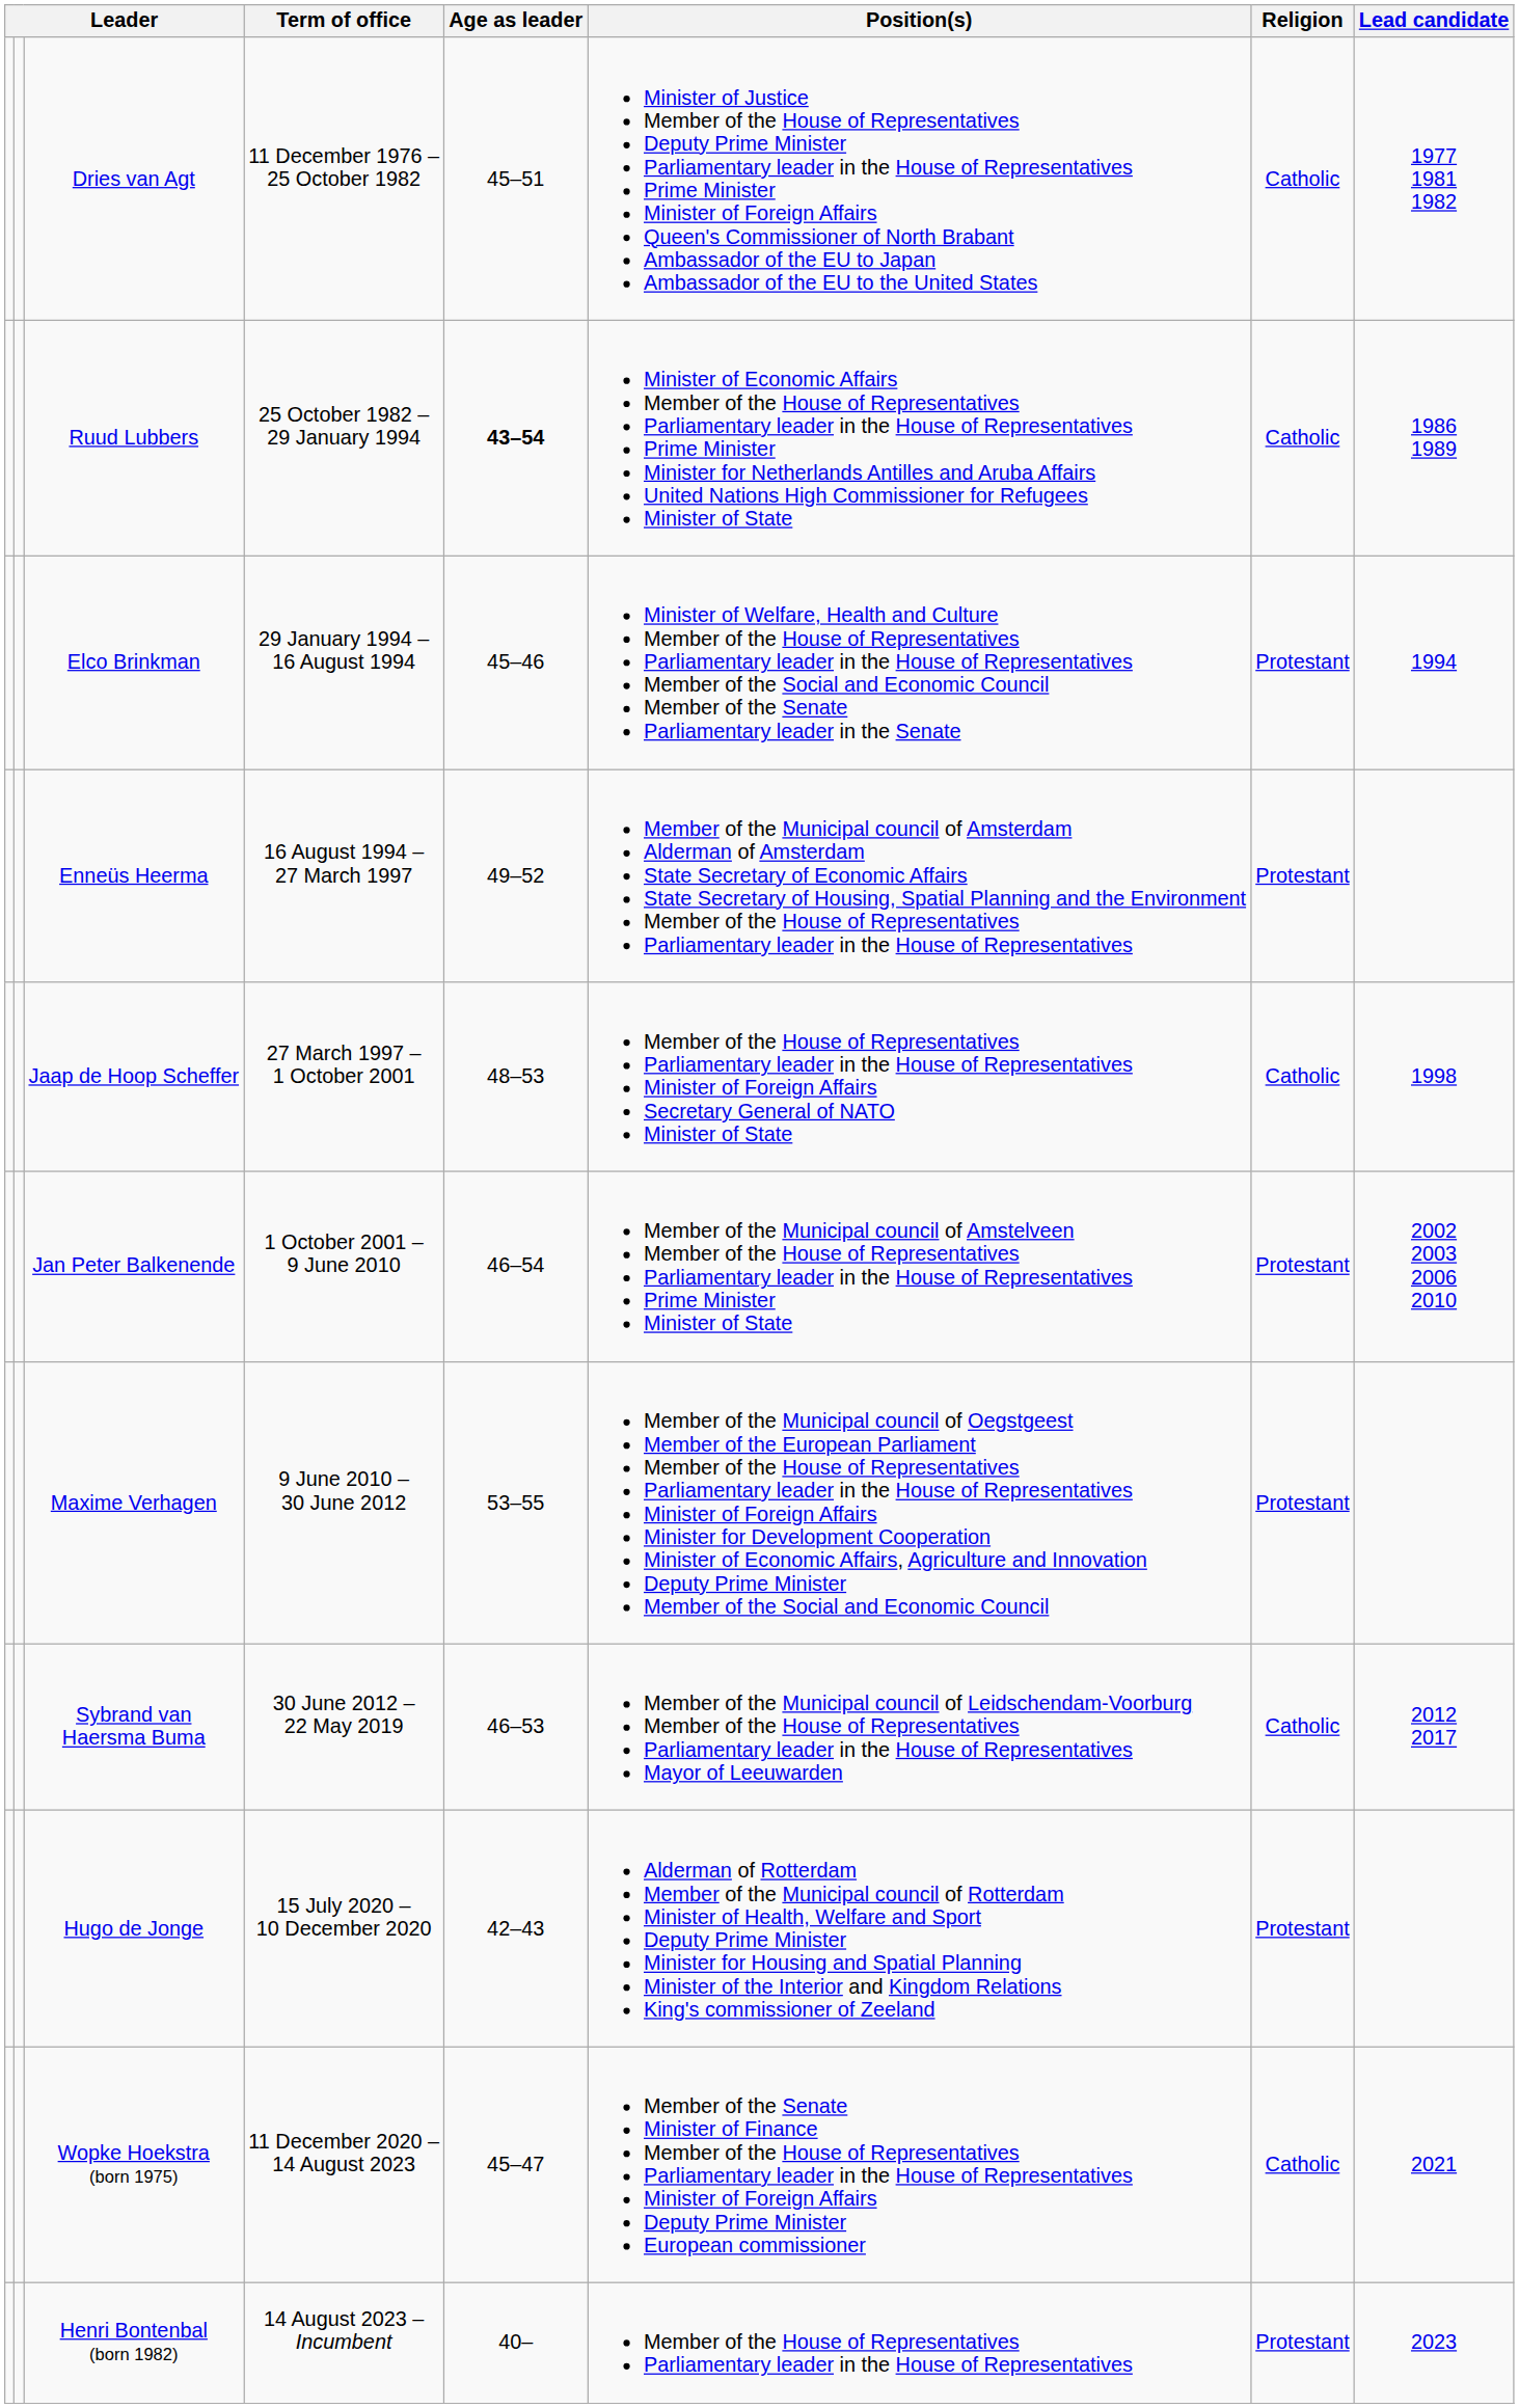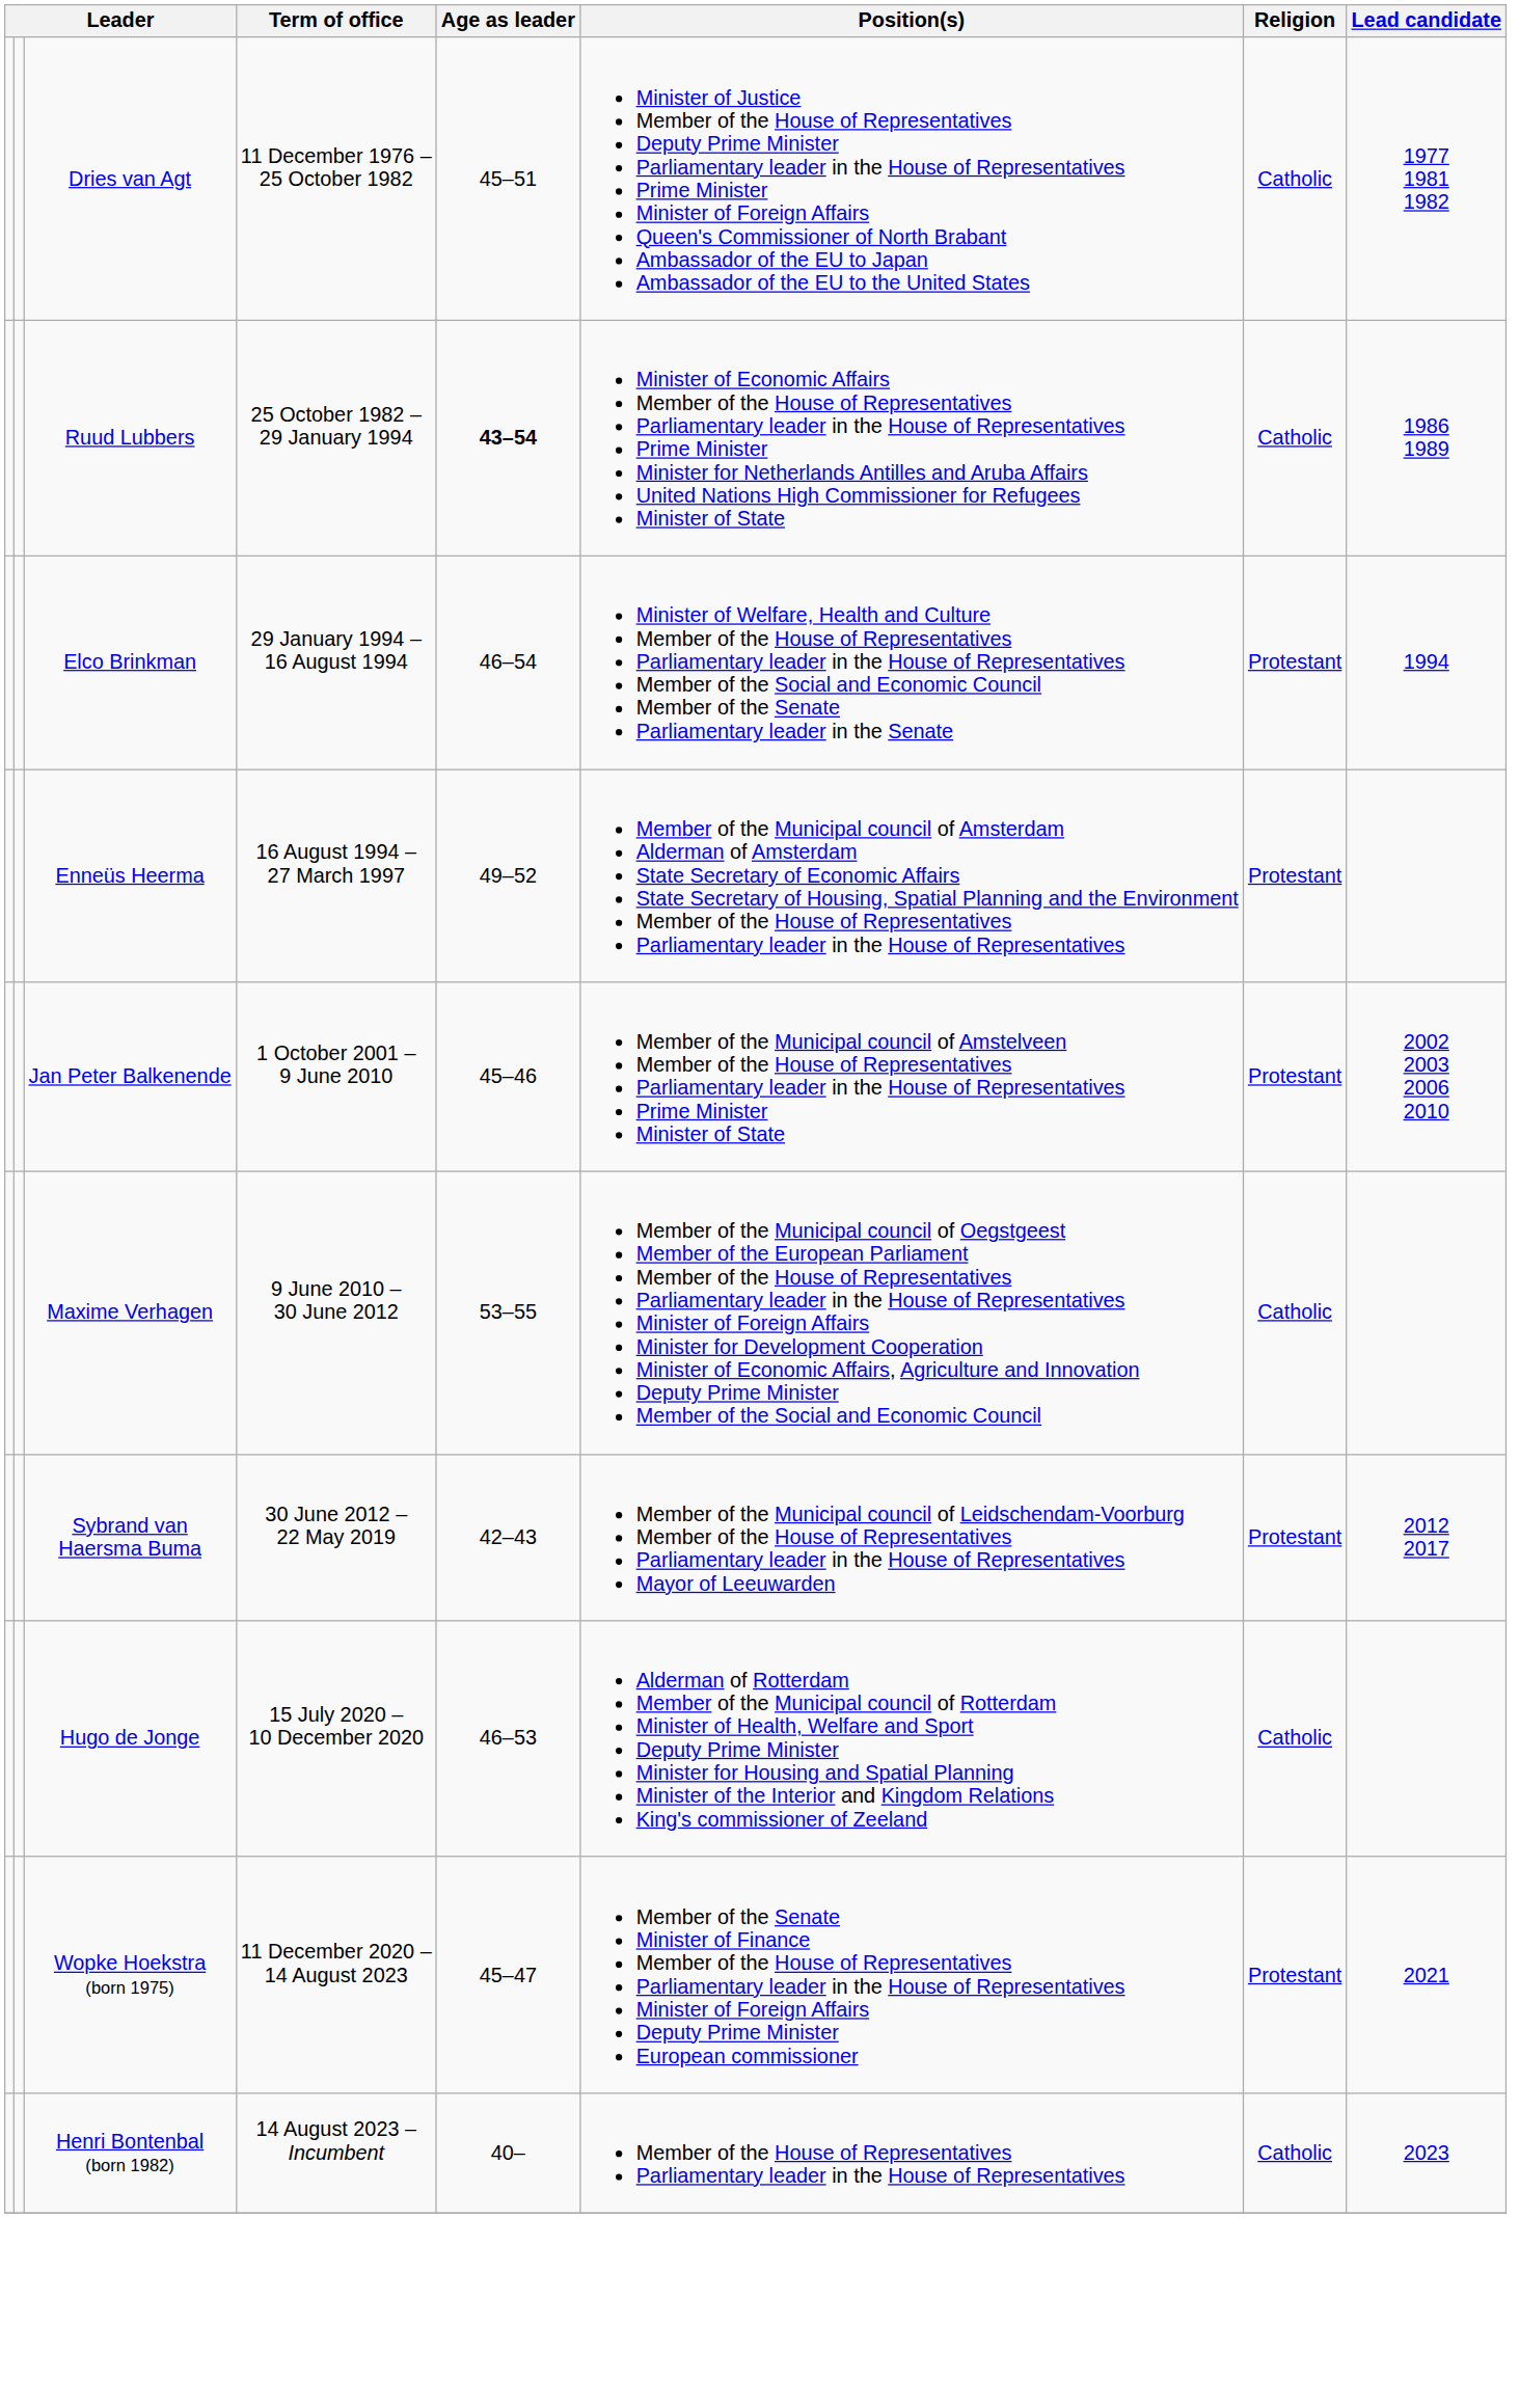Elco Brinkman | Age as leader: 45–46 -> 46–54
- row: Jaap de Hoop Scheffer | 27 March 1997 – 1 October 2001 | 48–53 | Member of the House of Representatives Parliamentary leader in the House of Representatives Minister of Foreign Affairs Secretary General of NATO Minister of State | Catholic | 1998
Jan Peter Balkenende | Age as leader: 46–54 -> 45–46
Maxime Verhagen | Religion: Protestant -> Catholic
Sybrand van Haersma Buma | Age as leader: 46–53 -> 42–43
Sybrand van Haersma Buma | Religion: Catholic -> Protestant
Hugo de Jonge | Age as leader: 42–43 -> 46–53
Hugo de Jonge | Religion: Protestant -> Catholic
Wopke Hoekstra (born 1975) | Religion: Catholic -> Protestant
Henri Bontenbal (born 1982) | Religion: Protestant -> Catholic
